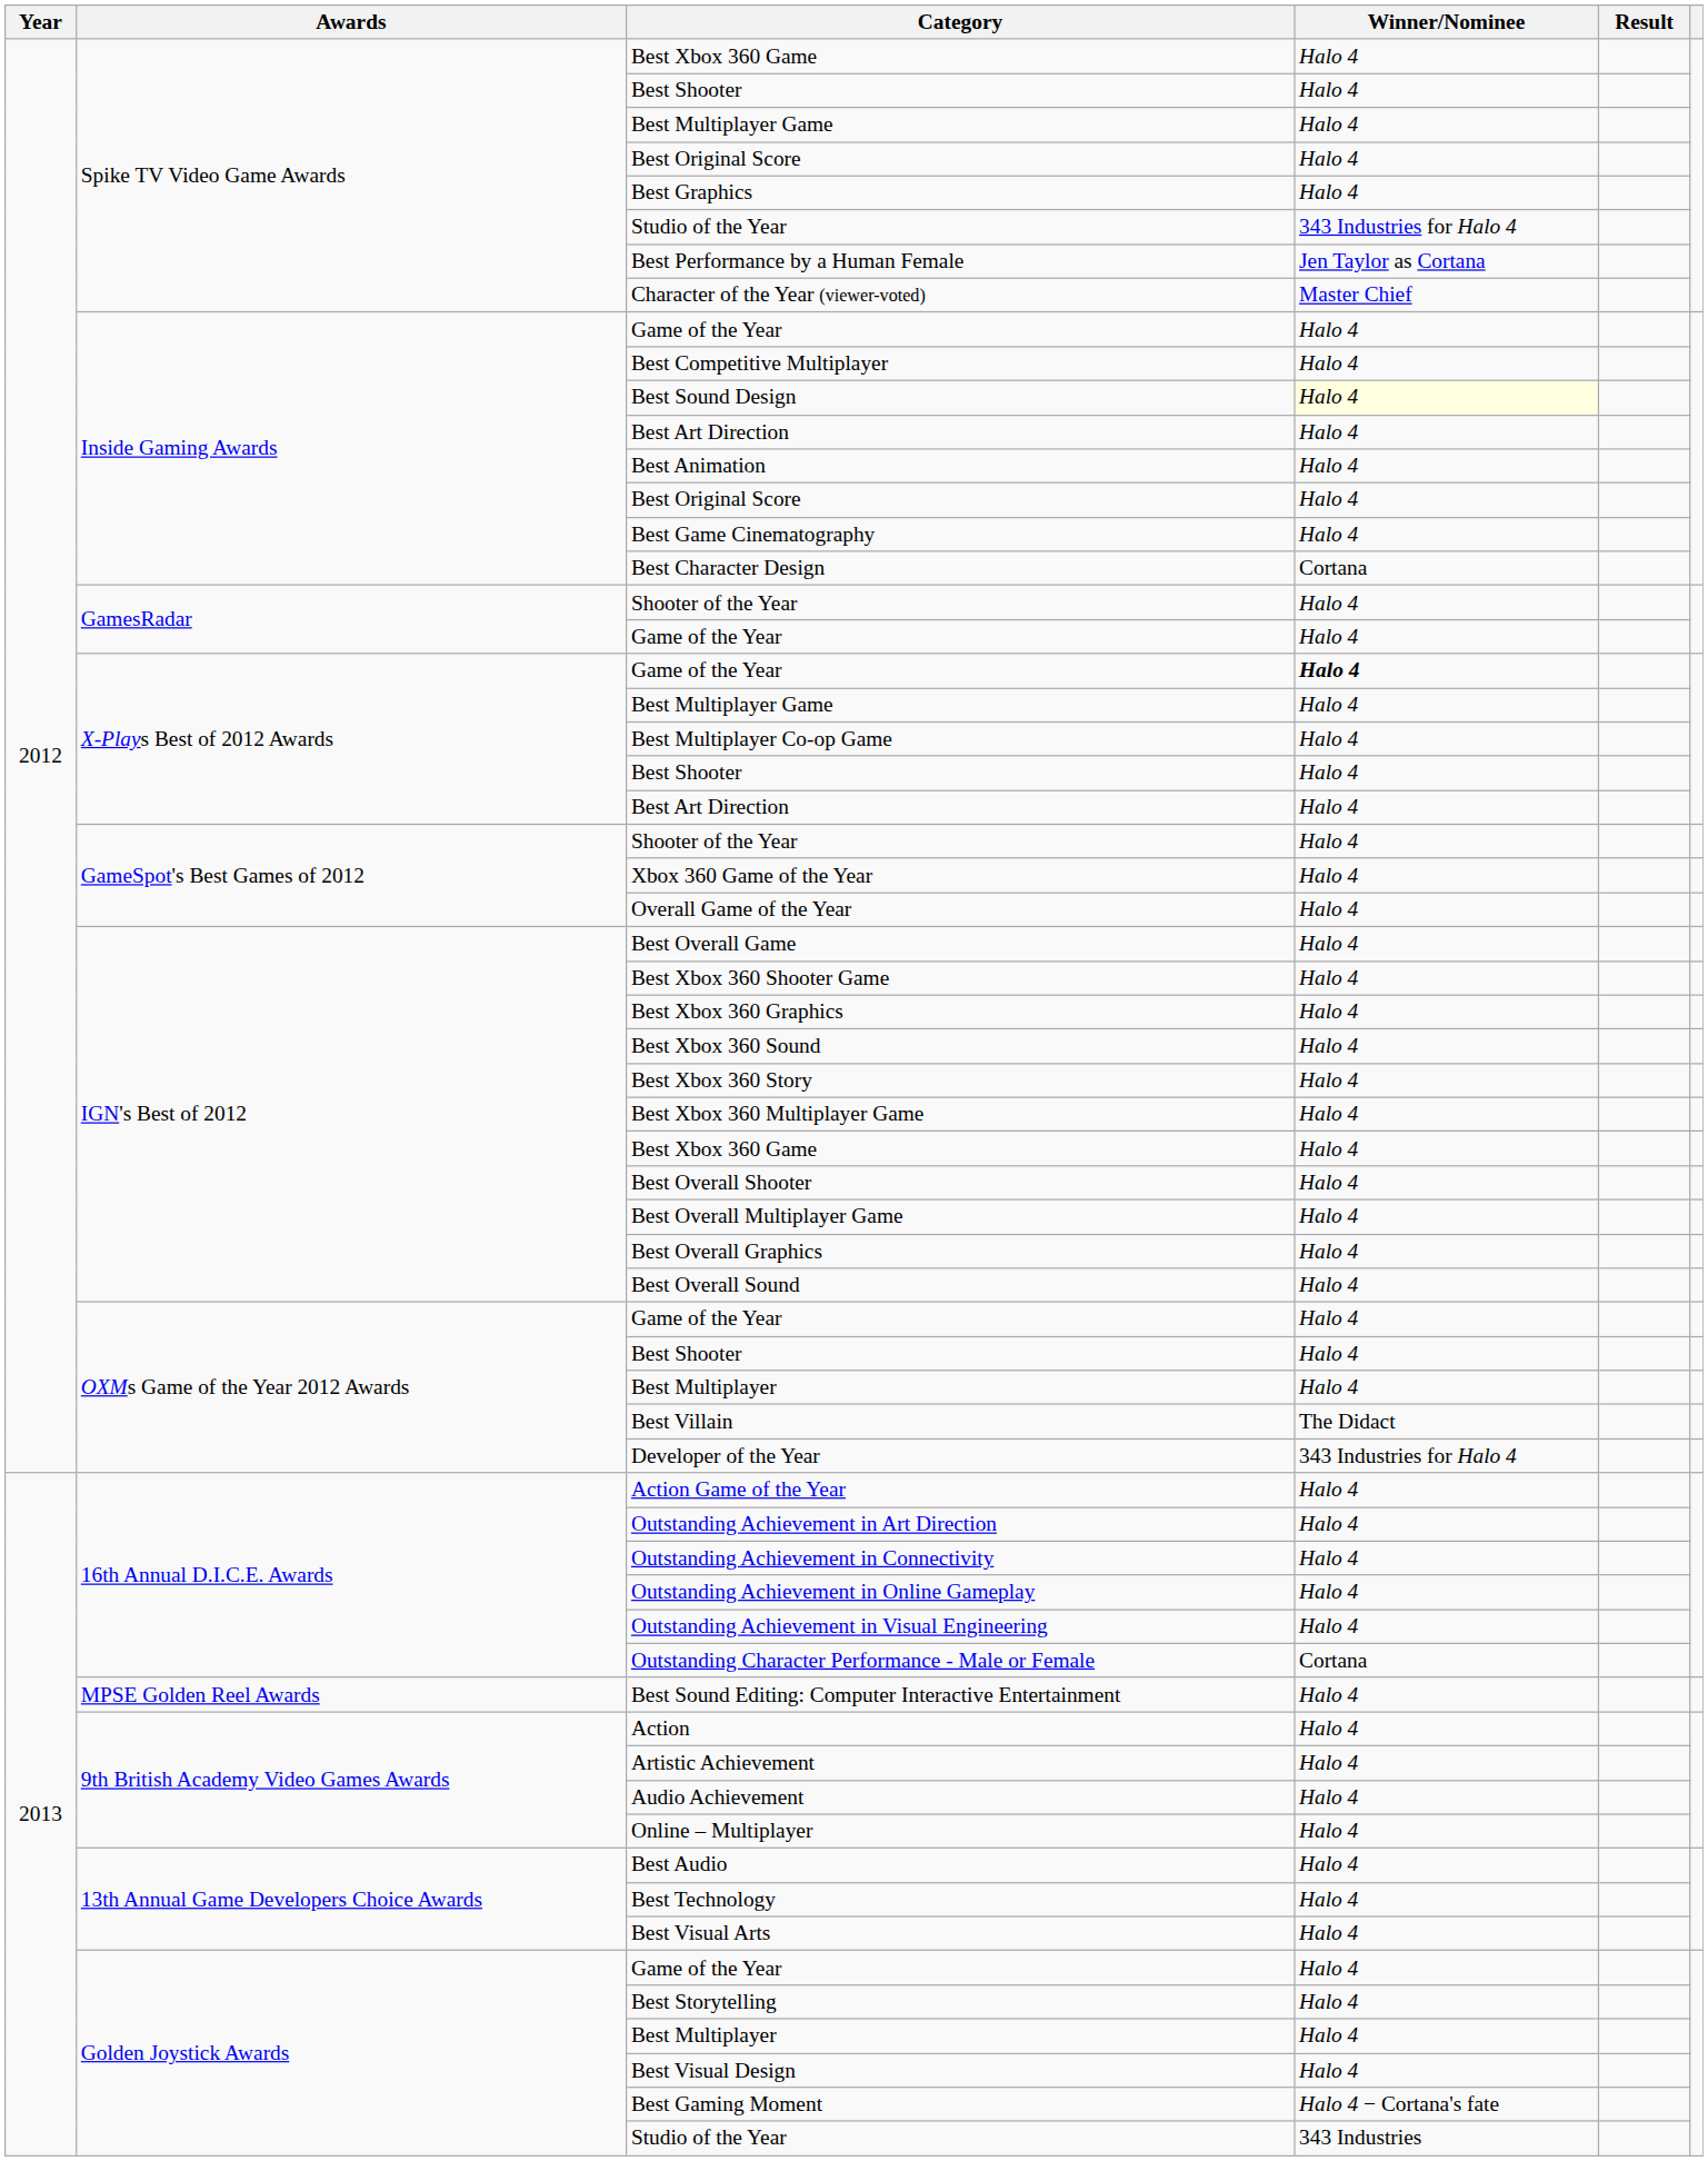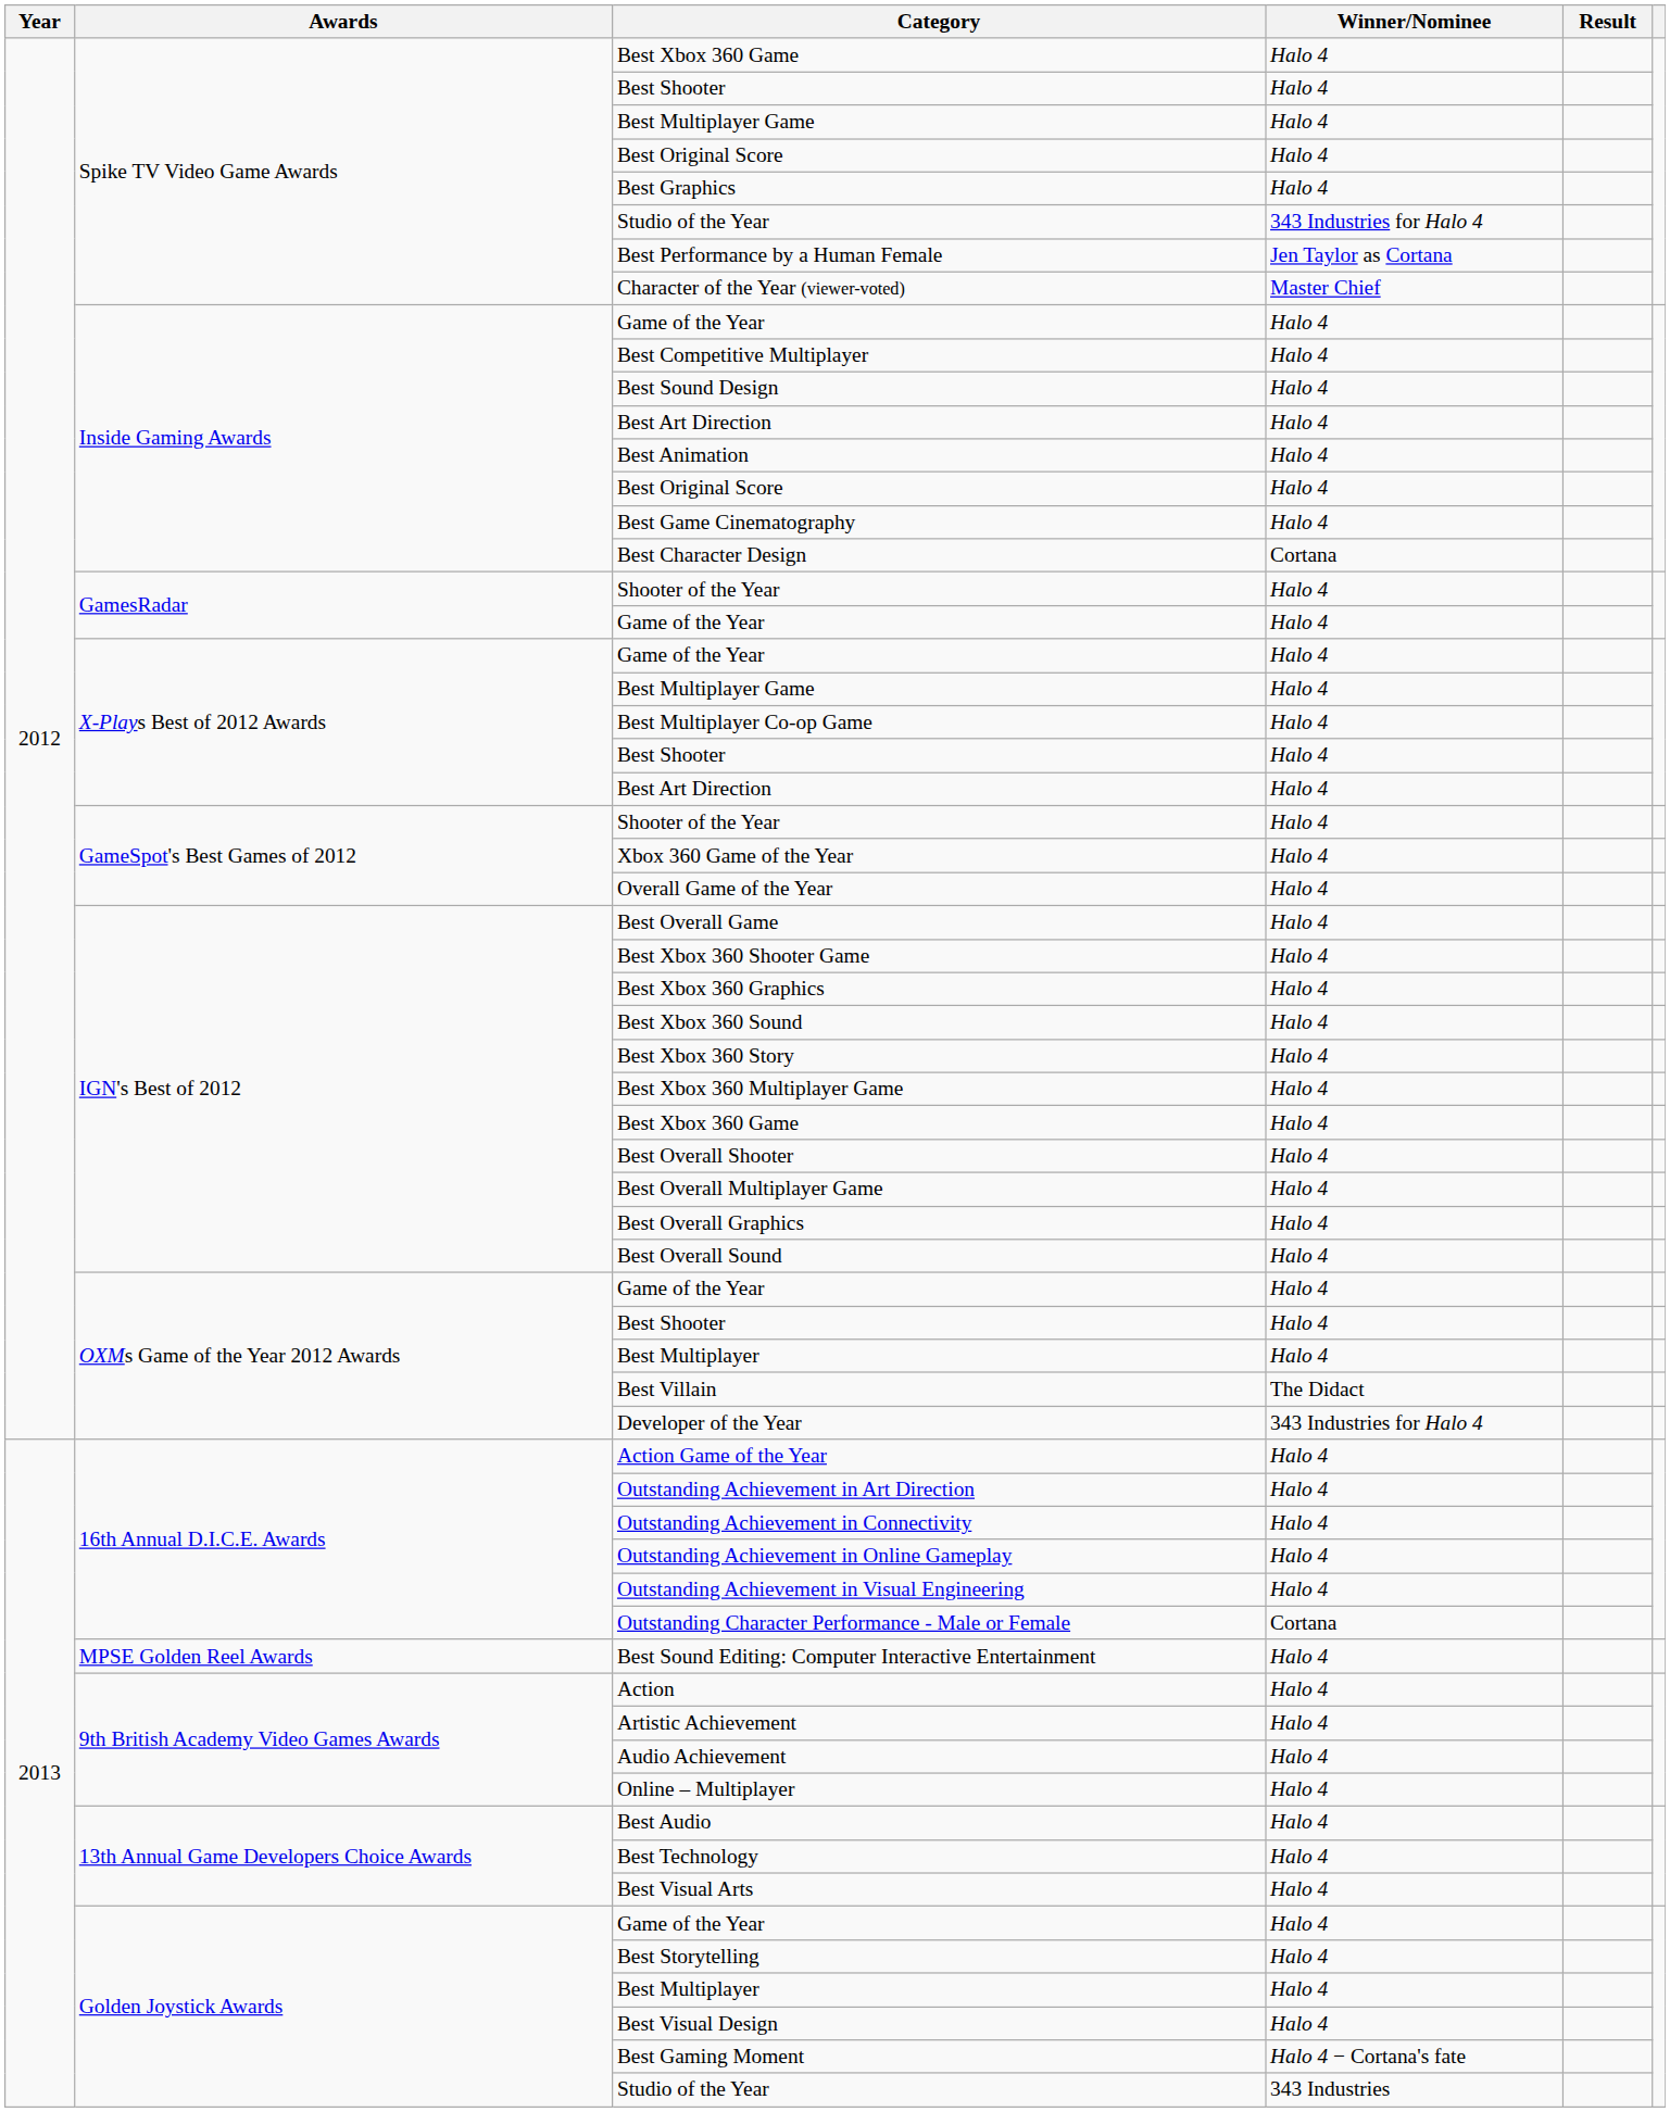Best Sound Design | Winner/Nominee: lightyellow background -> no background
X-Plays Best of 2012 Awards / Game of the Year | Winner/Nominee: bold -> normal
